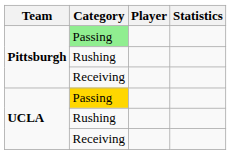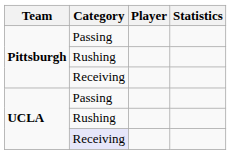Pittsburgh / Passing | Category: lightgreen background -> no background
UCLA / Passing | Category: gold background -> no background
UCLA / Receiving | Category: no background -> lavender background
